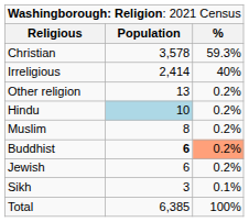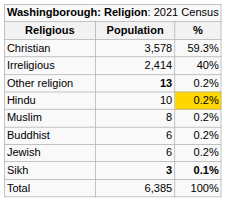Other religion | column 2: normal -> bold
Hindu | column 2: lightblue background -> no background
Hindu | column 3: no background -> gold background
Buddhist | column 2: bold -> normal
Buddhist | column 3: lightsalmon background -> no background
Sikh | column 2: normal -> bold
Sikh | column 3: normal -> bold
